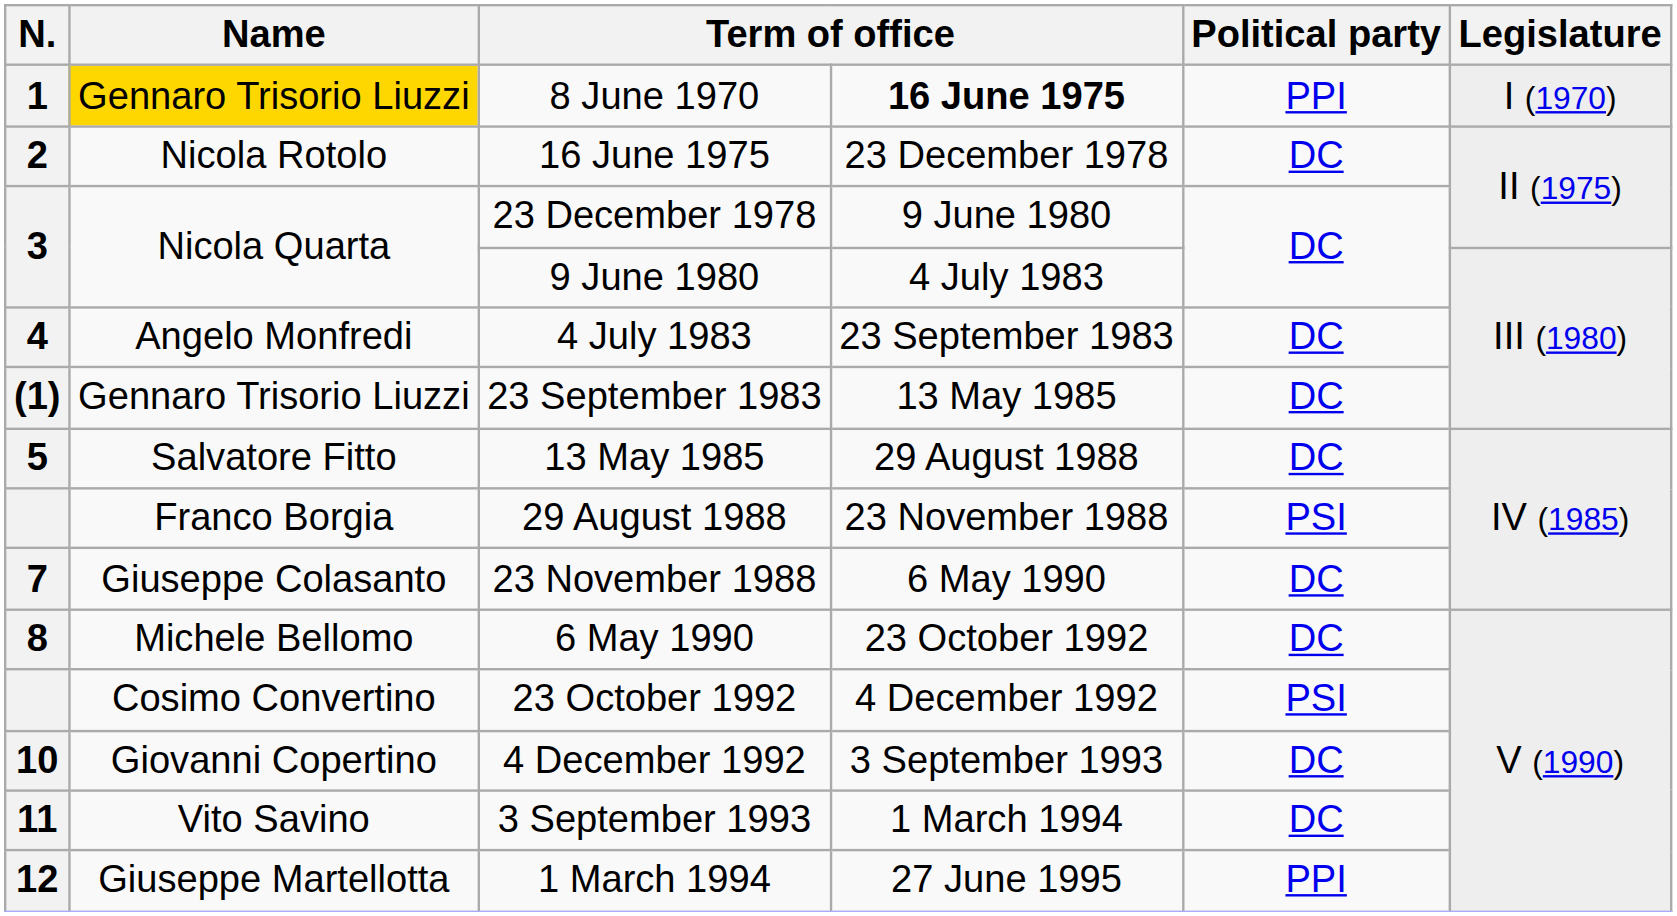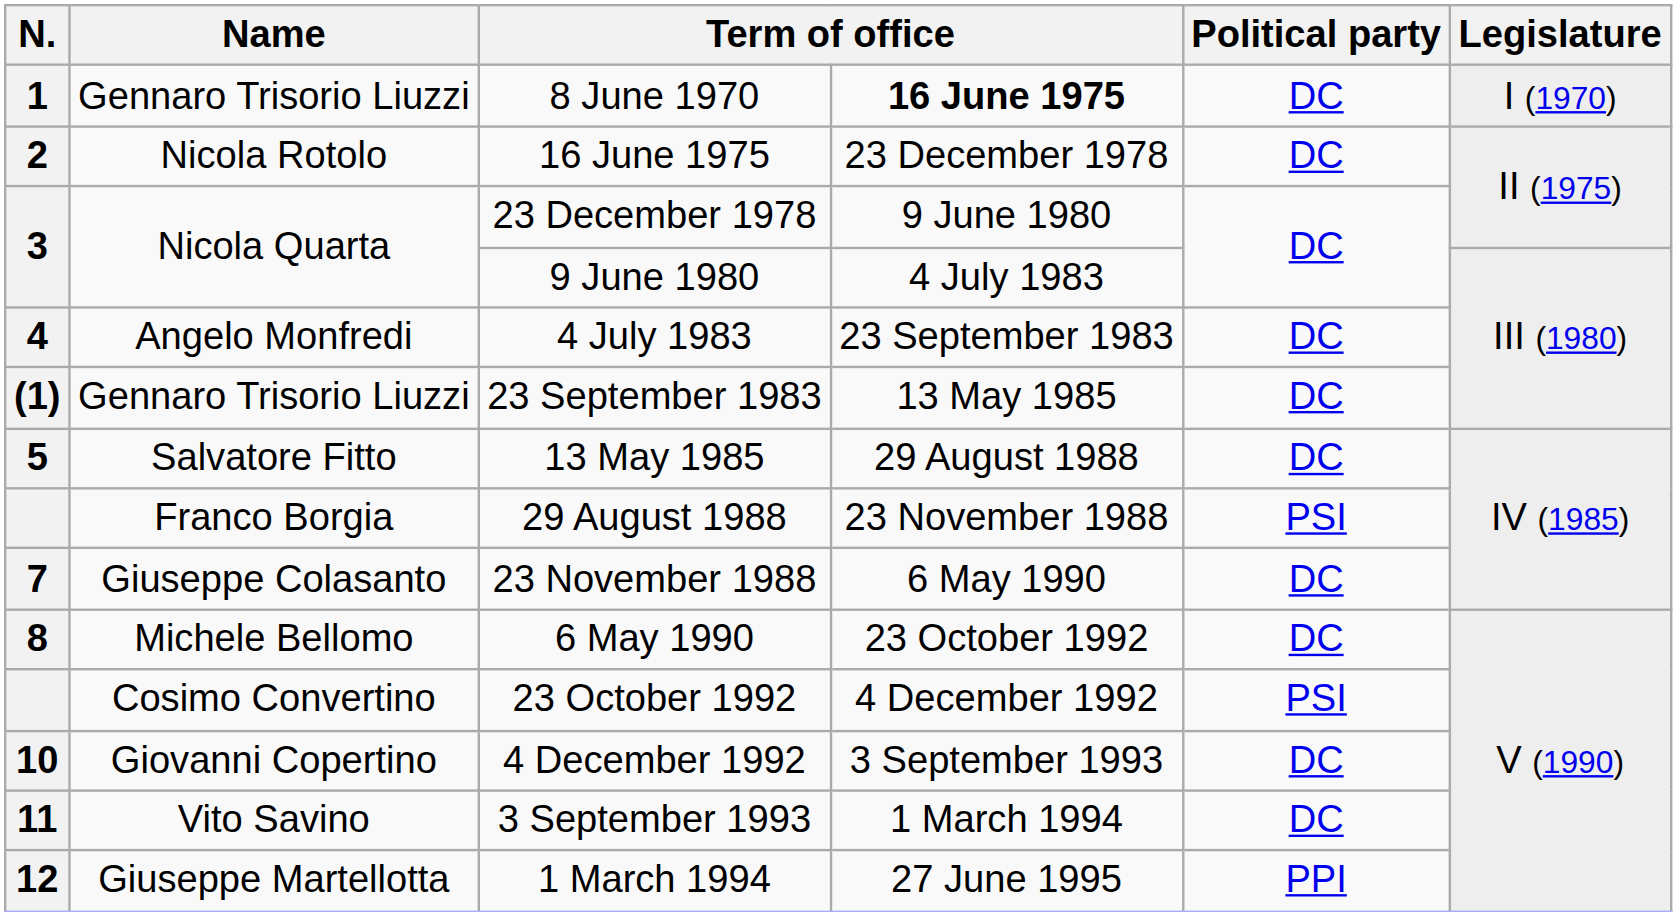8 June 1970 | Name: gold background -> no background
8 June 1970 | Political party: PPI -> DC
